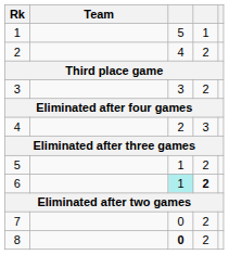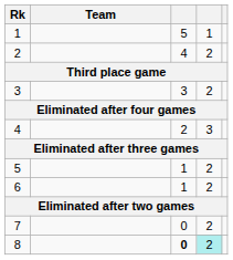6 | column 3: paleturquoise background -> no background
6 | column 4: bold -> normal
8 | column 4: no background -> paleturquoise background
